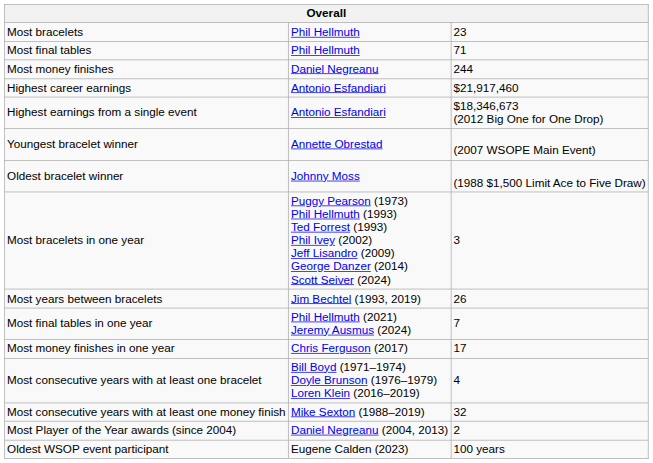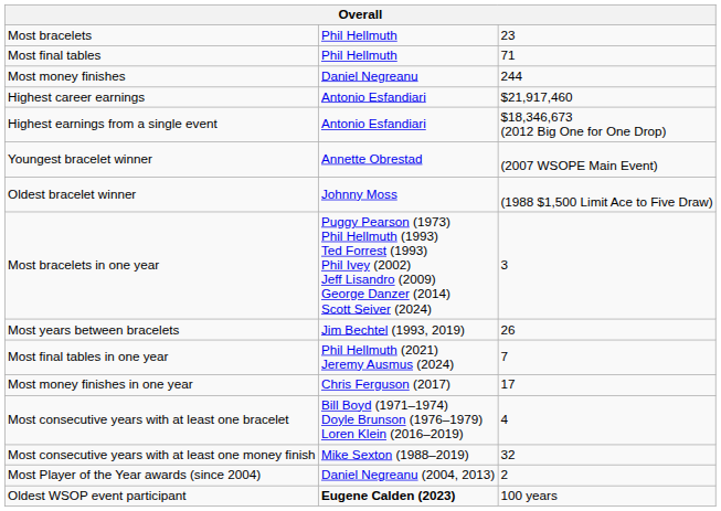Oldest WSOP event participant | column 2: normal -> bold
